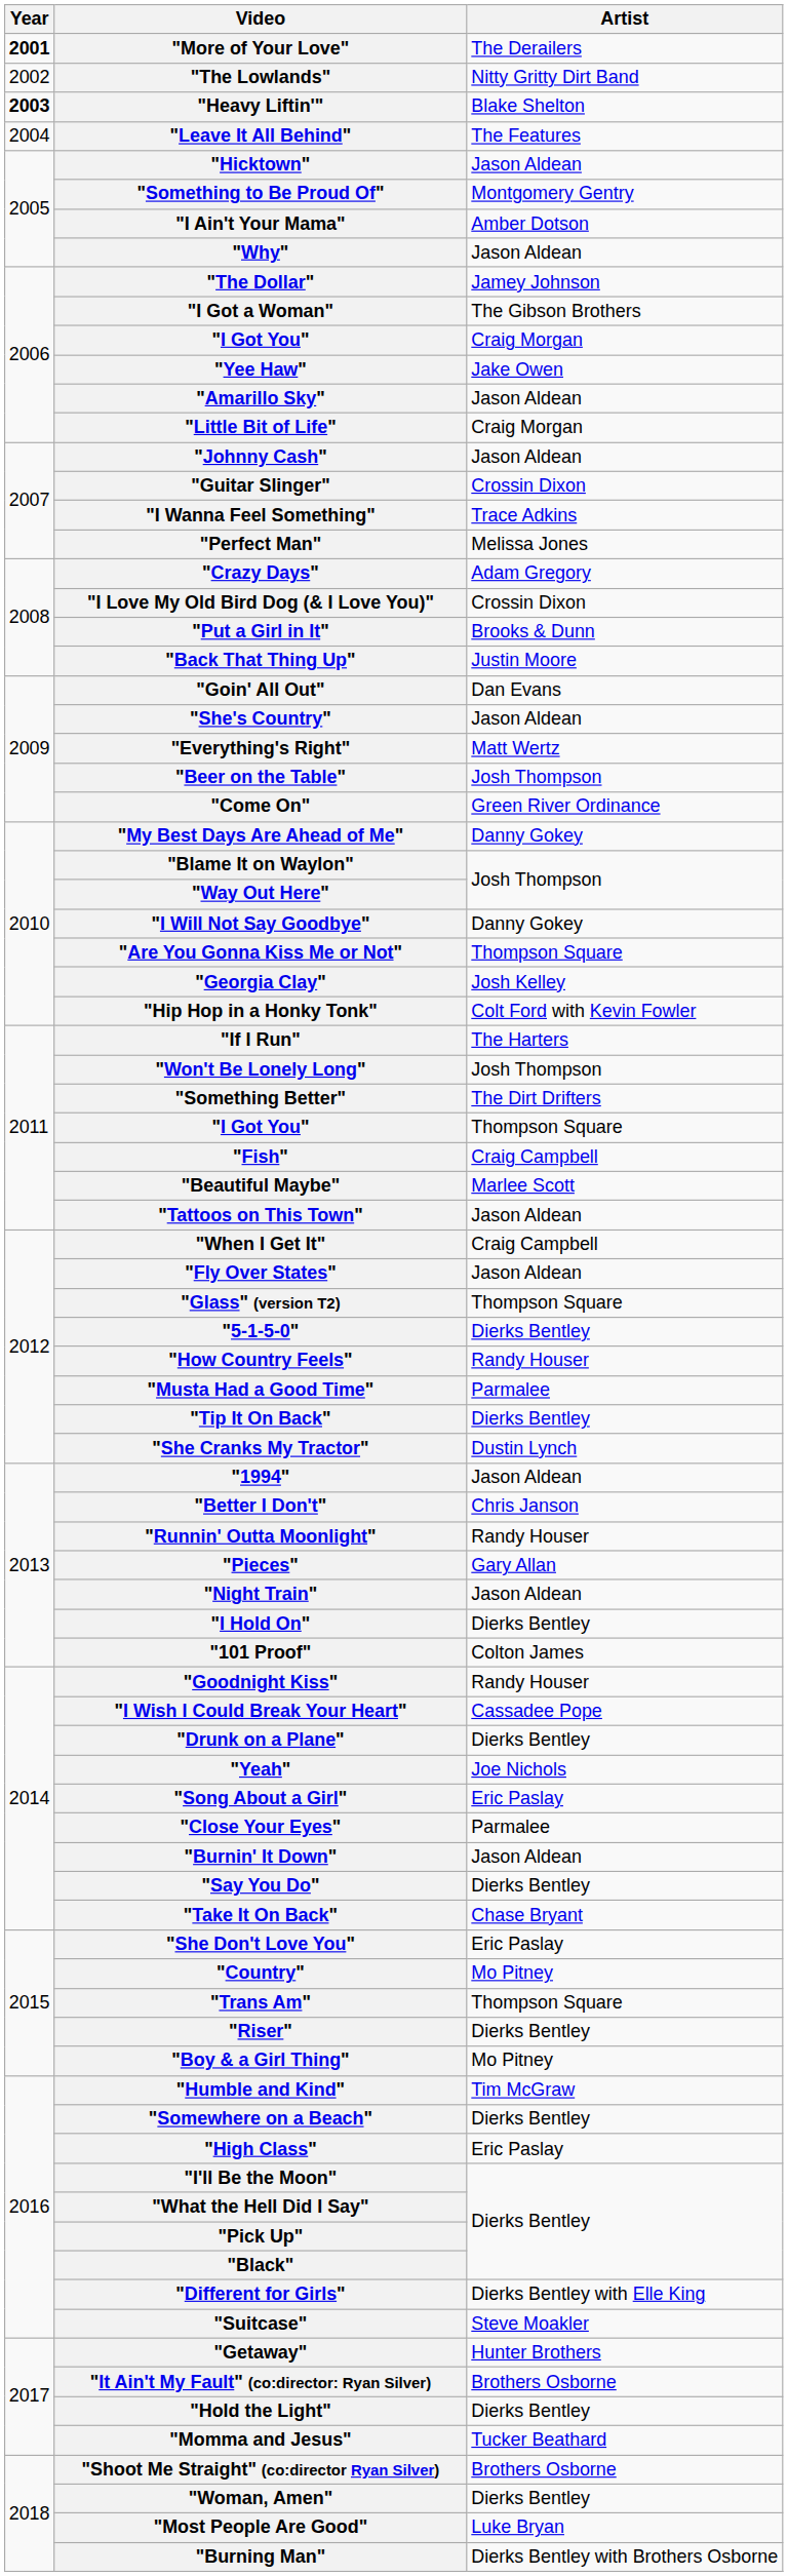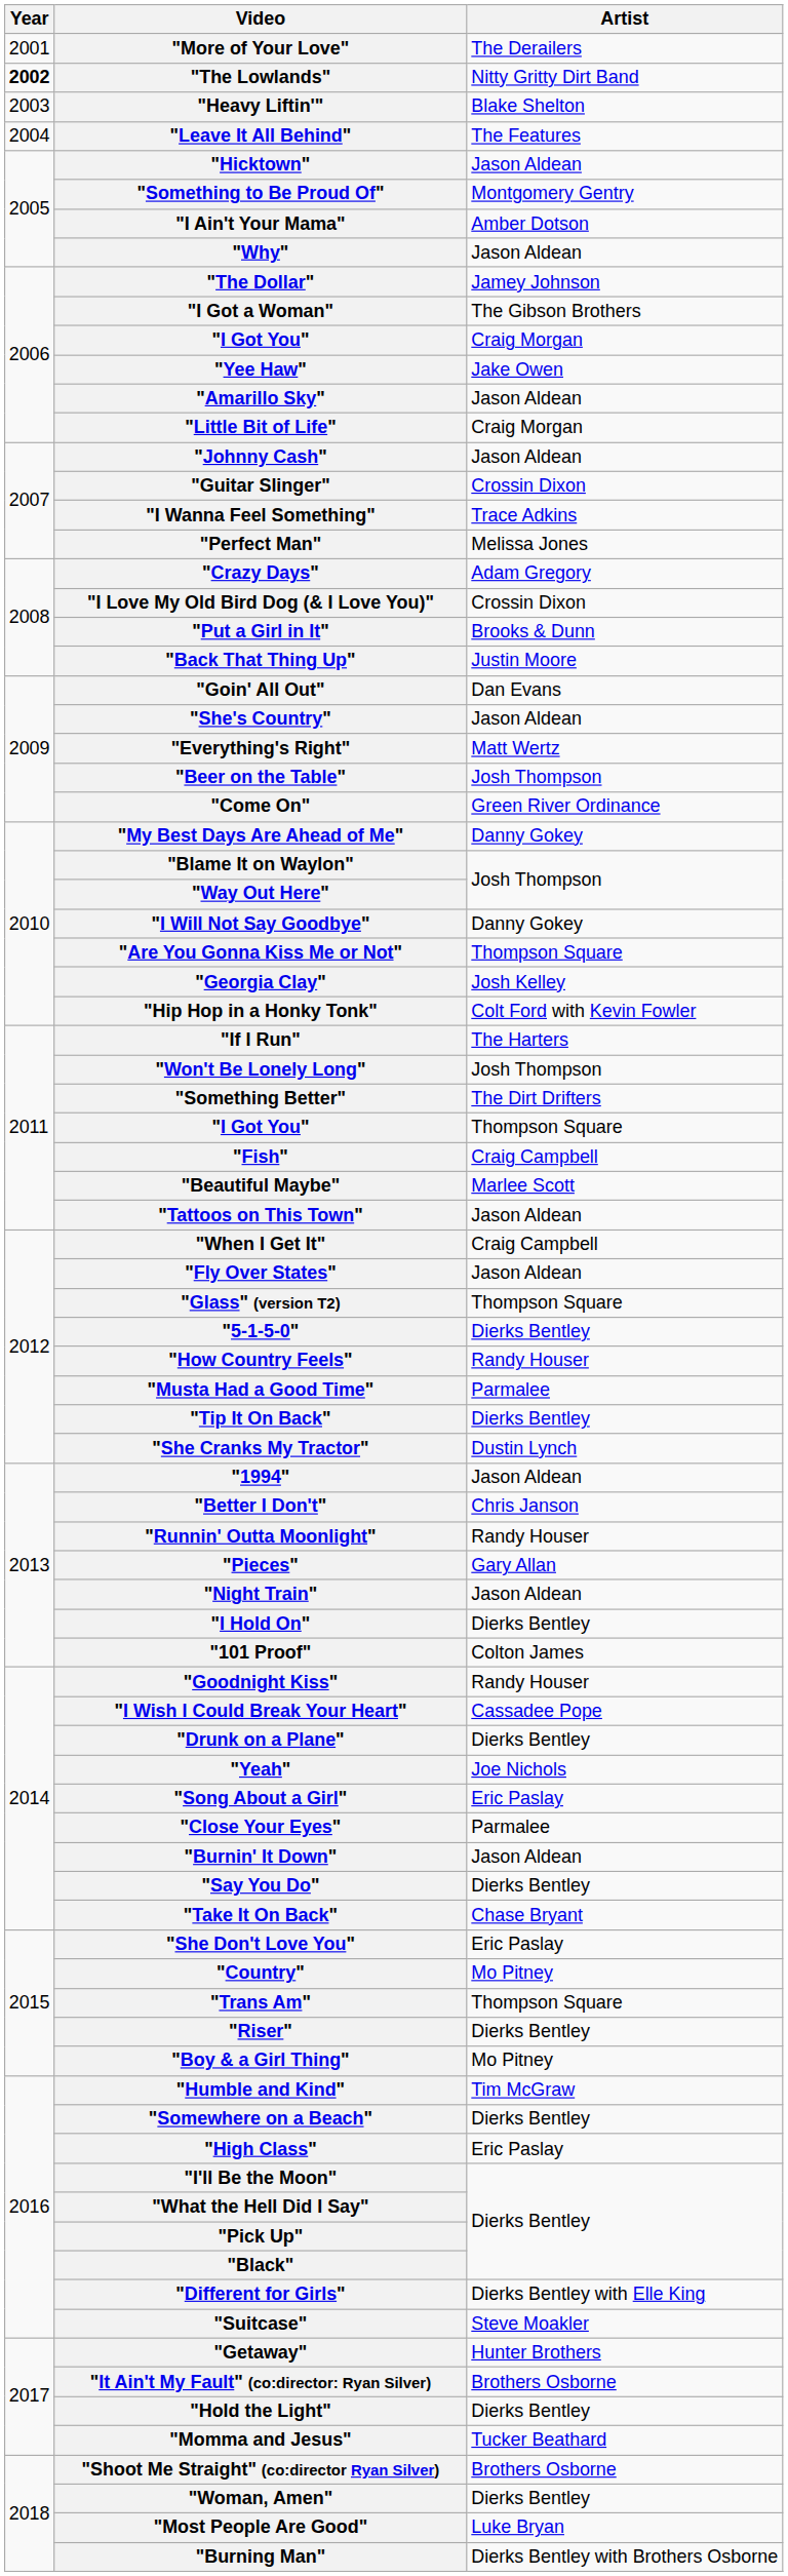"More of Your Love" | Year: bold -> normal
"The Lowlands" | Year: normal -> bold
"Heavy Liftin'" | Year: bold -> normal
